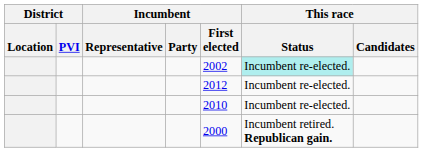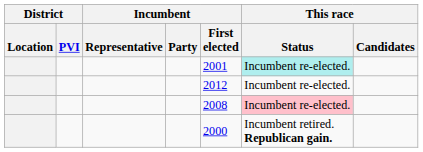row 3 | Incumbent / First elected: 2002 -> 2001
row 5 | Incumbent / First elected: 2010 -> 2008
row 5 | This race / Status: no background -> pink background
